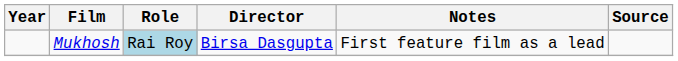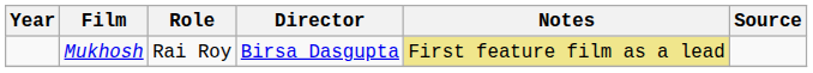Mukhosh | Role: lightblue background -> no background
Mukhosh | Notes: no background -> khaki background
